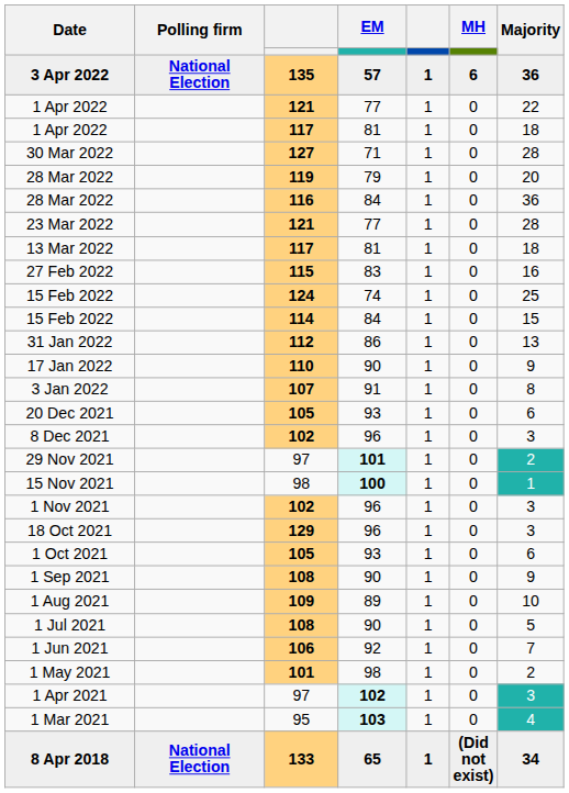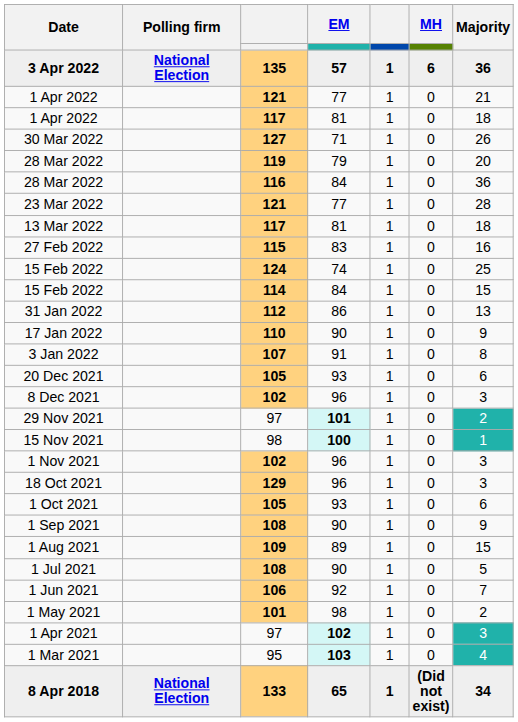1 Apr 2022 / 77 | Majority: 22 -> 21
30 Mar 2022 | Majority: 28 -> 26
1 Aug 2021 | Majority: 10 -> 15
